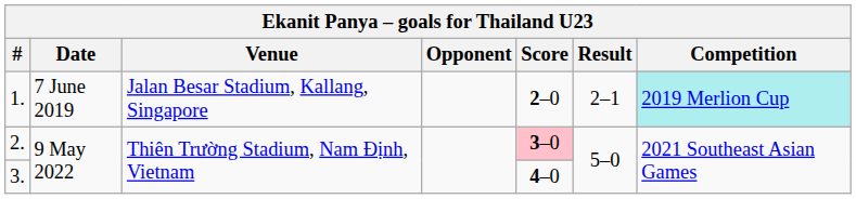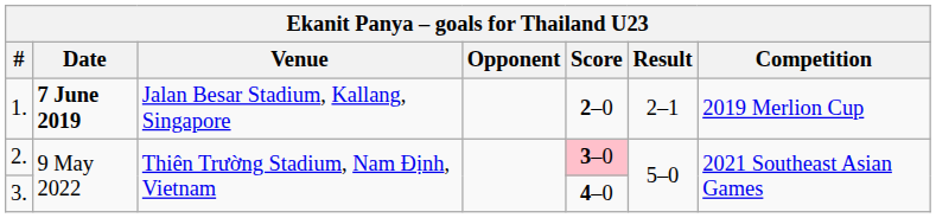1. | Date: normal -> bold
1. | Competition: paleturquoise background -> no background
